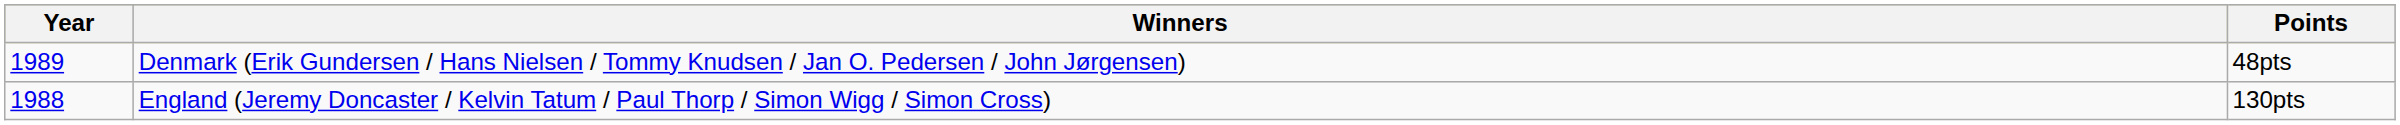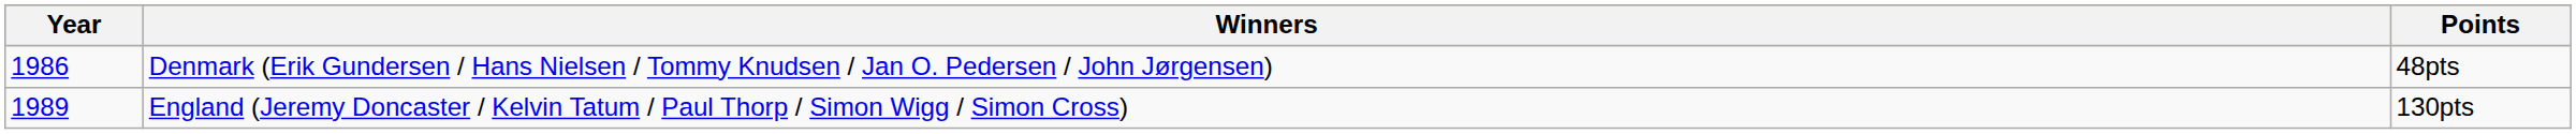row 2 | Year: 1989 -> 1986
row 3 | Year: 1988 -> 1989
